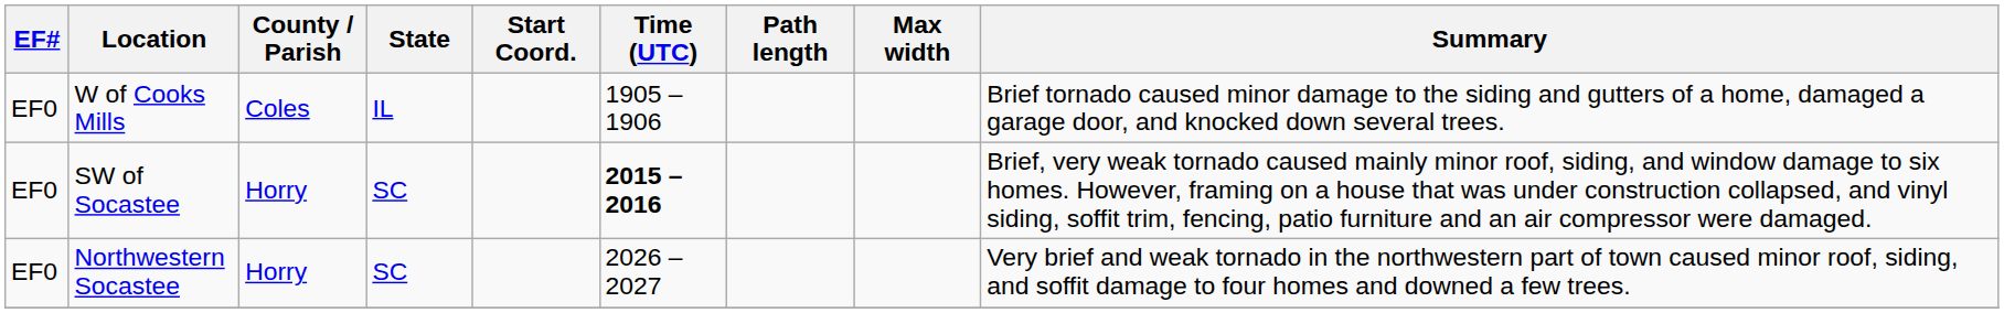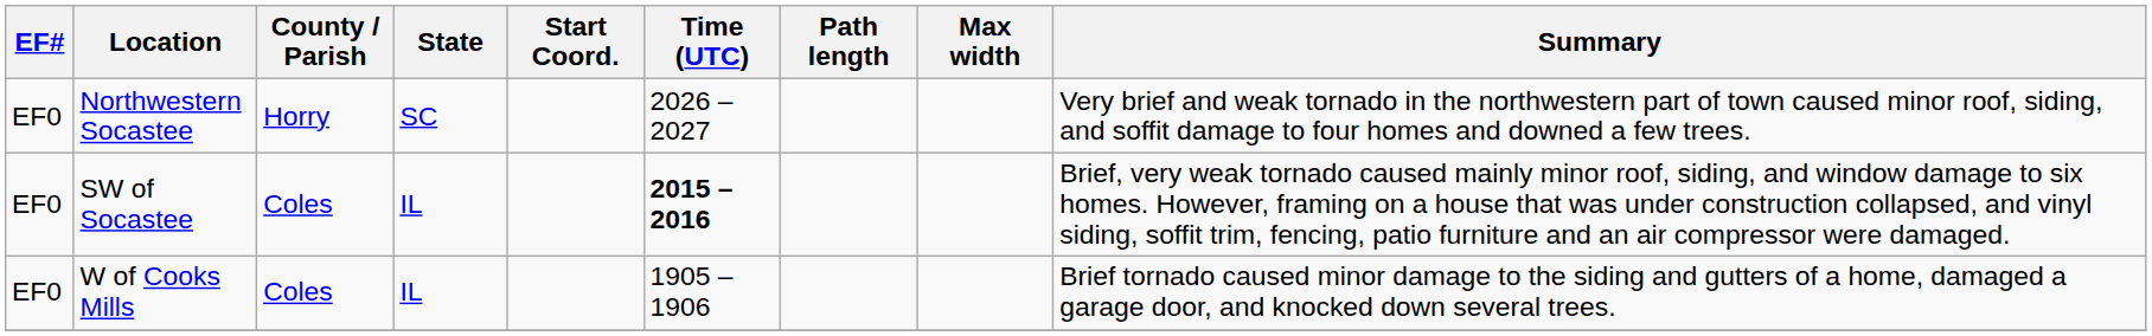rows swapped: W of Cooks Mills <-> Northwestern Socastee
SW of Socastee | County / Parish: Horry -> Coles
SW of Socastee | State: SC -> IL
